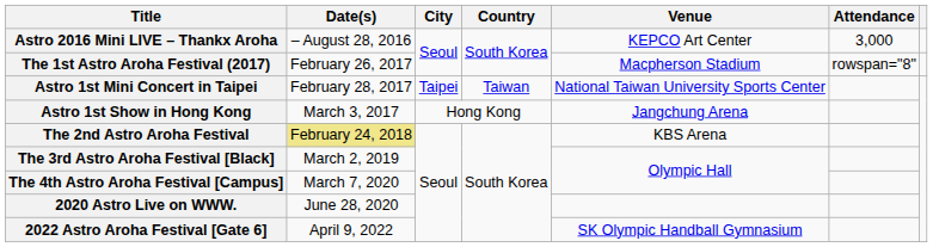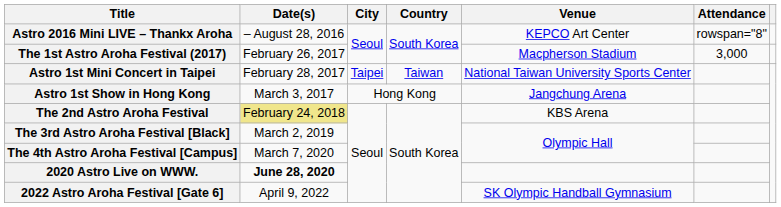Astro 2016 Mini LIVE – Thankx Aroha | Attendance: 3,000 -> rowspan="8"
The 1st Astro Aroha Festival (2017) | Attendance: rowspan="8" -> 3,000
2020 Astro Live on WWW. | Date(s): normal -> bold
